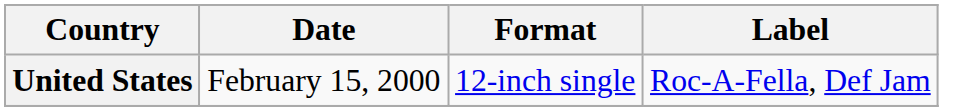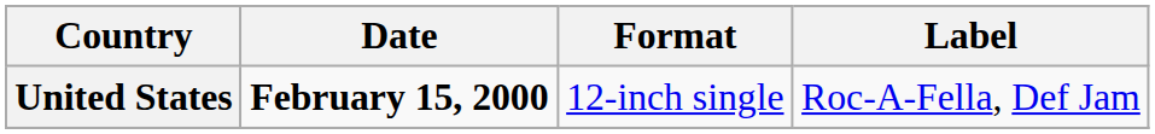United States | Date: normal -> bold
